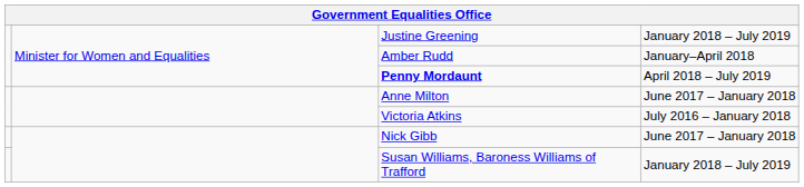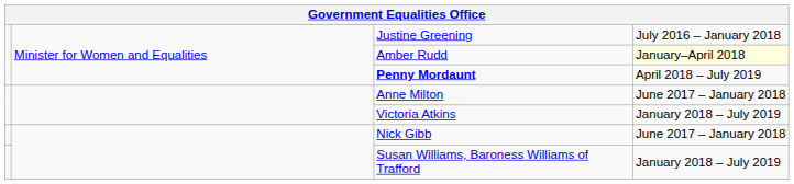Justine Greening | column 4: January 2018 – July 2019 -> July 2016 – January 2018
Amber Rudd | column 4: no background -> lightyellow background
Victoria Atkins | column 4: July 2016 – January 2018 -> January 2018 – July 2019
